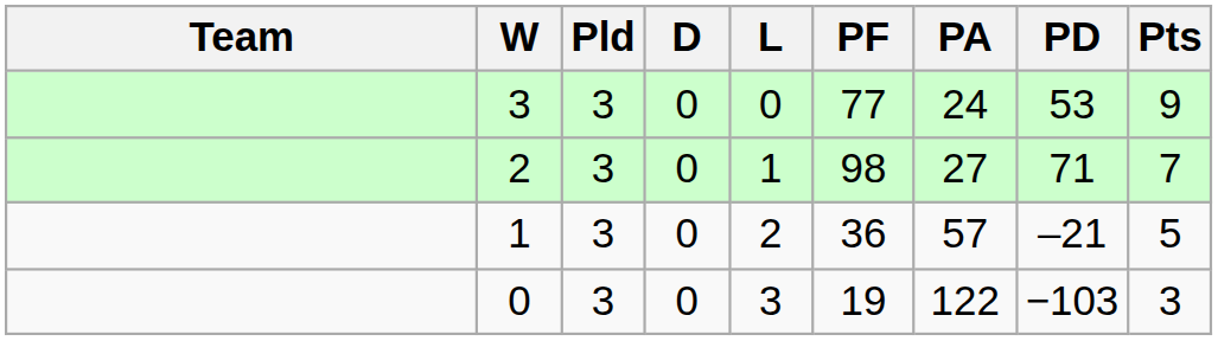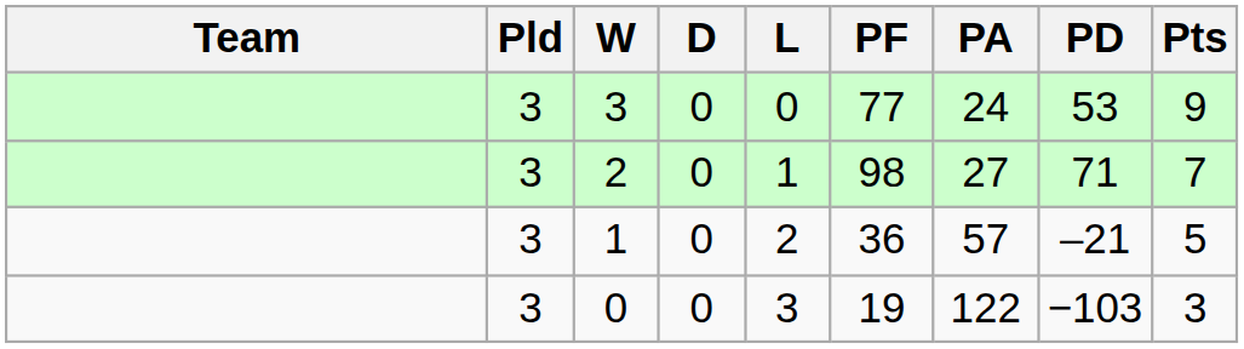columns swapped: Pld <-> W
